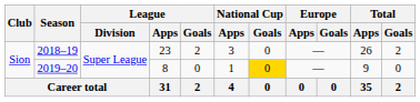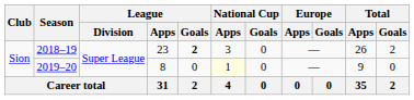2018–19 | League / Goals: normal -> bold
2019–20 | National Cup / Apps: no background -> lightyellow background
2019–20 | National Cup / Goals: gold background -> no background
